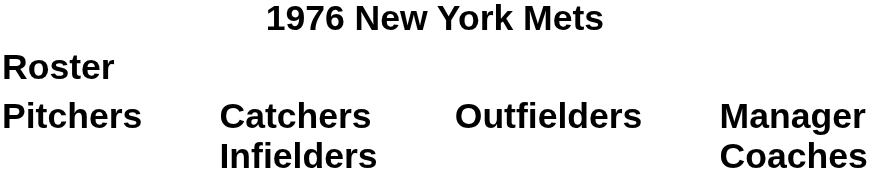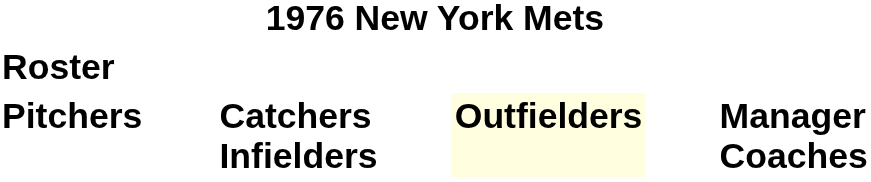Pitchers | column 3: no background -> lightyellow background
